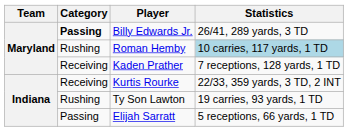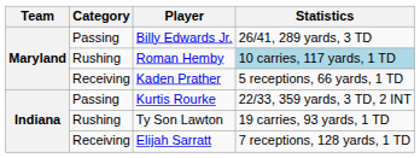Billy Edwards Jr. | Category: bold -> normal
Kaden Prather | Statistics: 7 receptions, 128 yards, 1 TD -> 5 receptions, 66 yards, 1 TD
Kurtis Rourke | Category: Receiving -> Passing
Elijah Sarratt | Category: Passing -> Receiving
Elijah Sarratt | Statistics: 5 receptions, 66 yards, 1 TD -> 7 receptions, 128 yards, 1 TD
